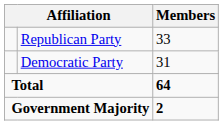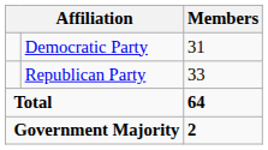rows swapped: Republican Party <-> Democratic Party
